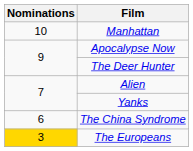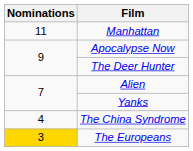Manhattan | Nominations: 10 -> 11
The China Syndrome | Nominations: 6 -> 4
